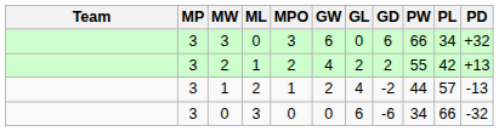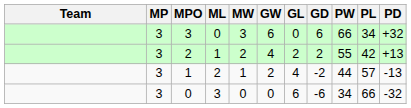columns swapped: MW <-> MPO
